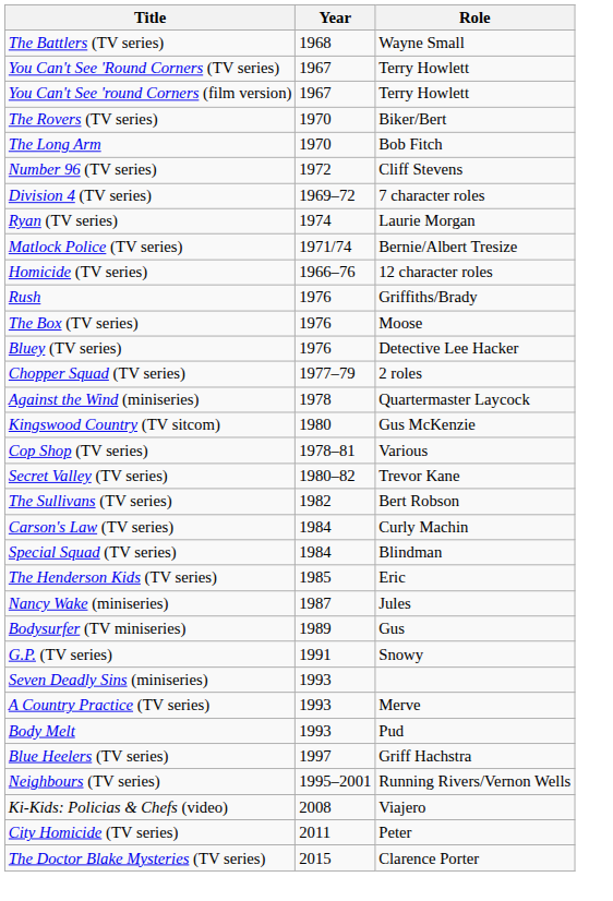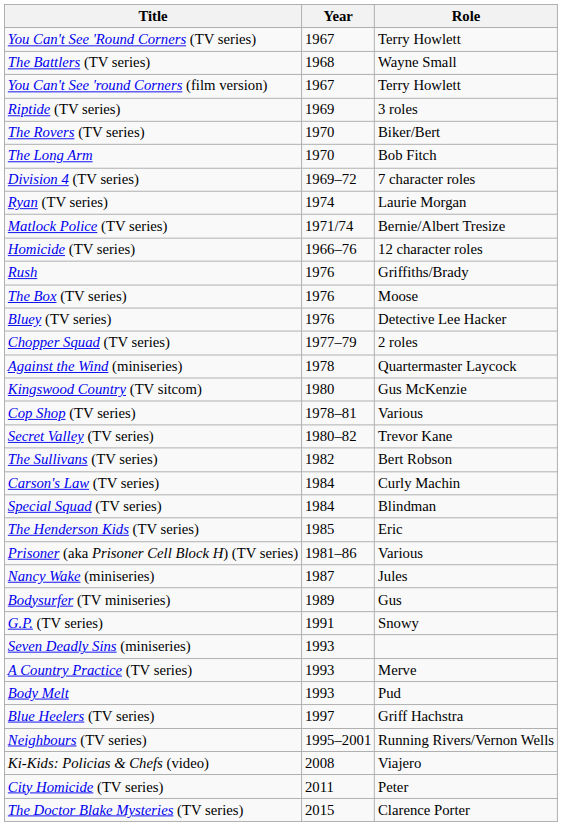rows swapped: You Can't See 'Round Corners (TV series) <-> The Battlers (TV series)
+ row: Riptide (TV series) | 1969 | 3 roles
- row: Number 96 (TV series) | 1972 | Cliff Stevens
+ row: Prisoner (aka Prisoner Cell Block H) (TV series) | 1981–86 | Various
